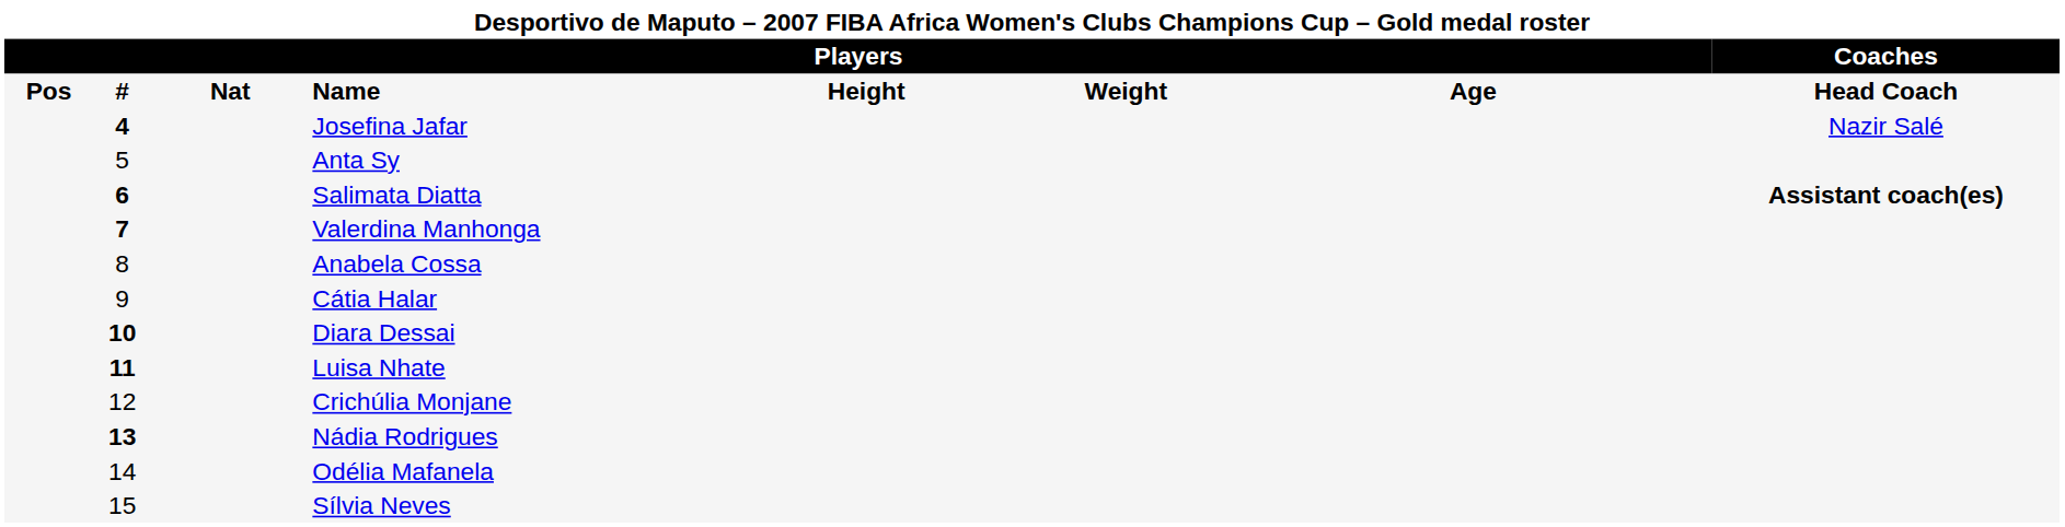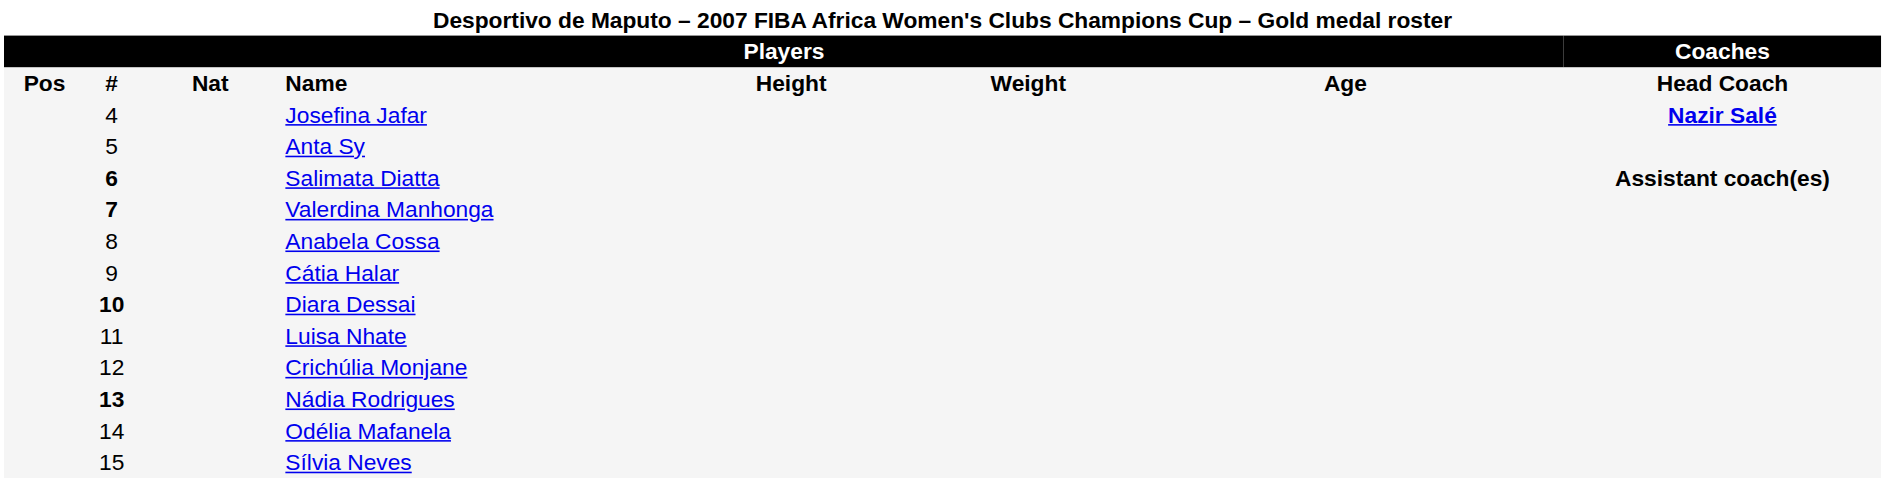Josefina Jafar | column 2: bold -> normal
Josefina Jafar | column 8: normal -> bold
Luisa Nhate | column 2: bold -> normal
